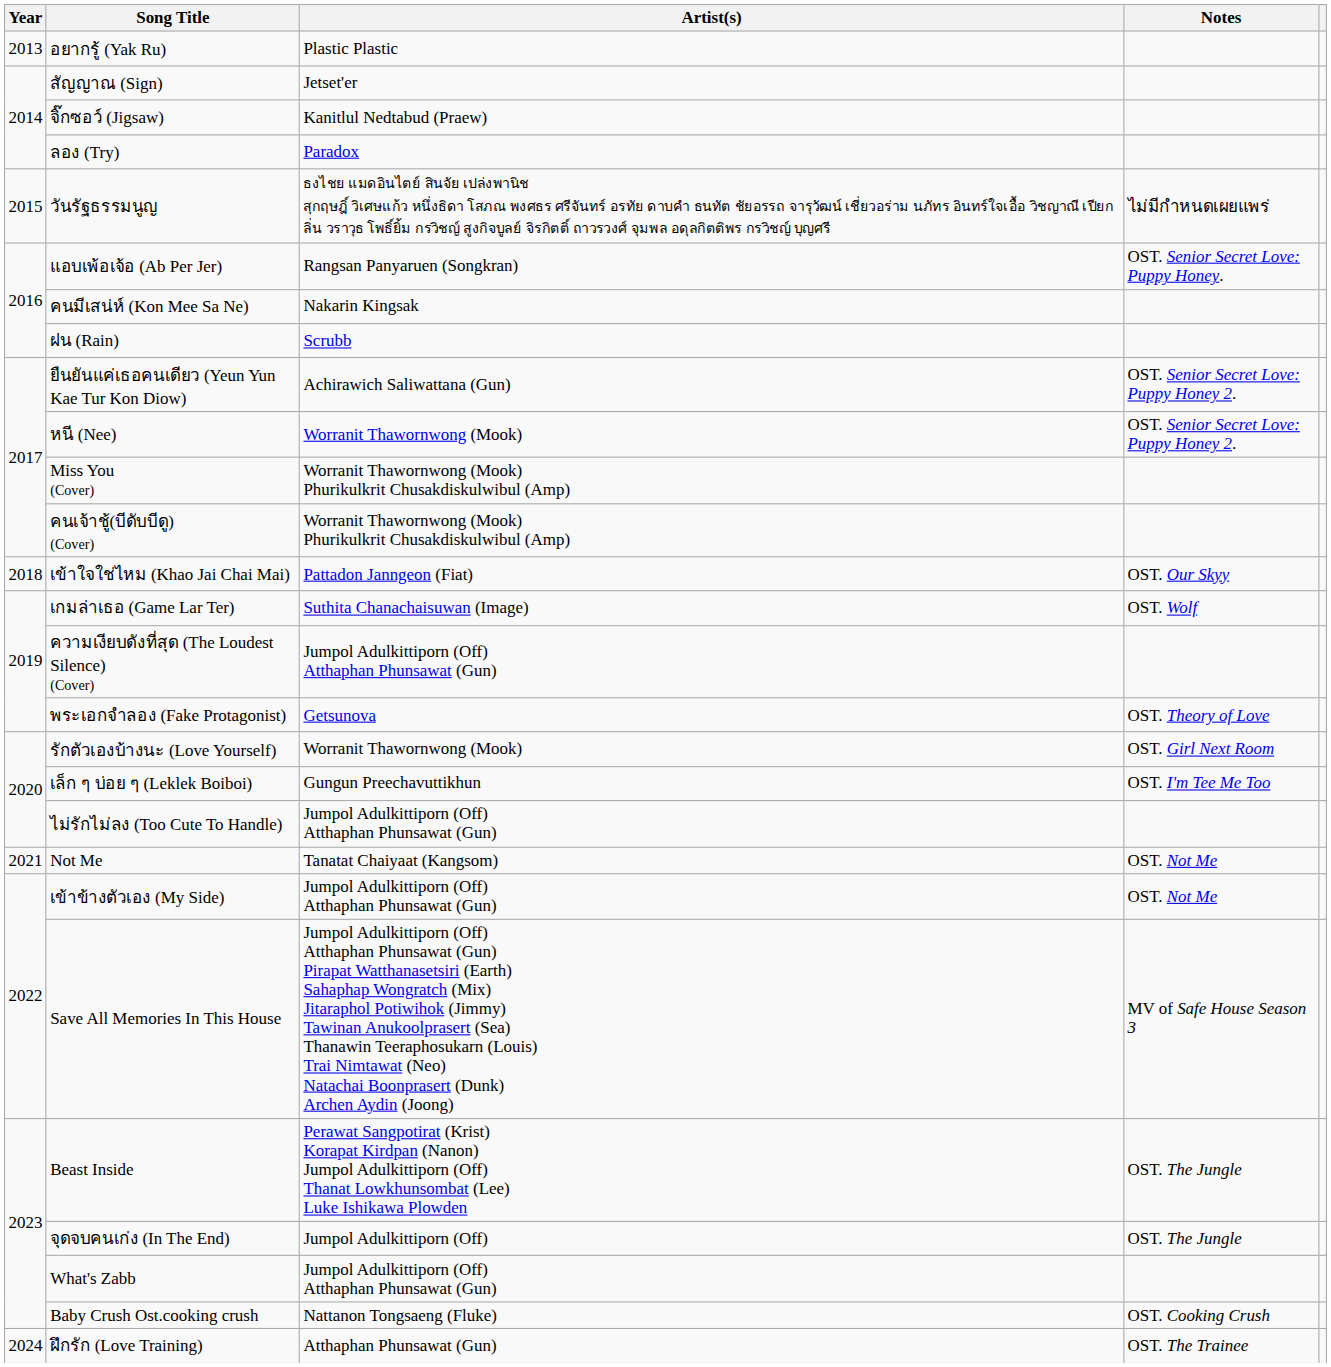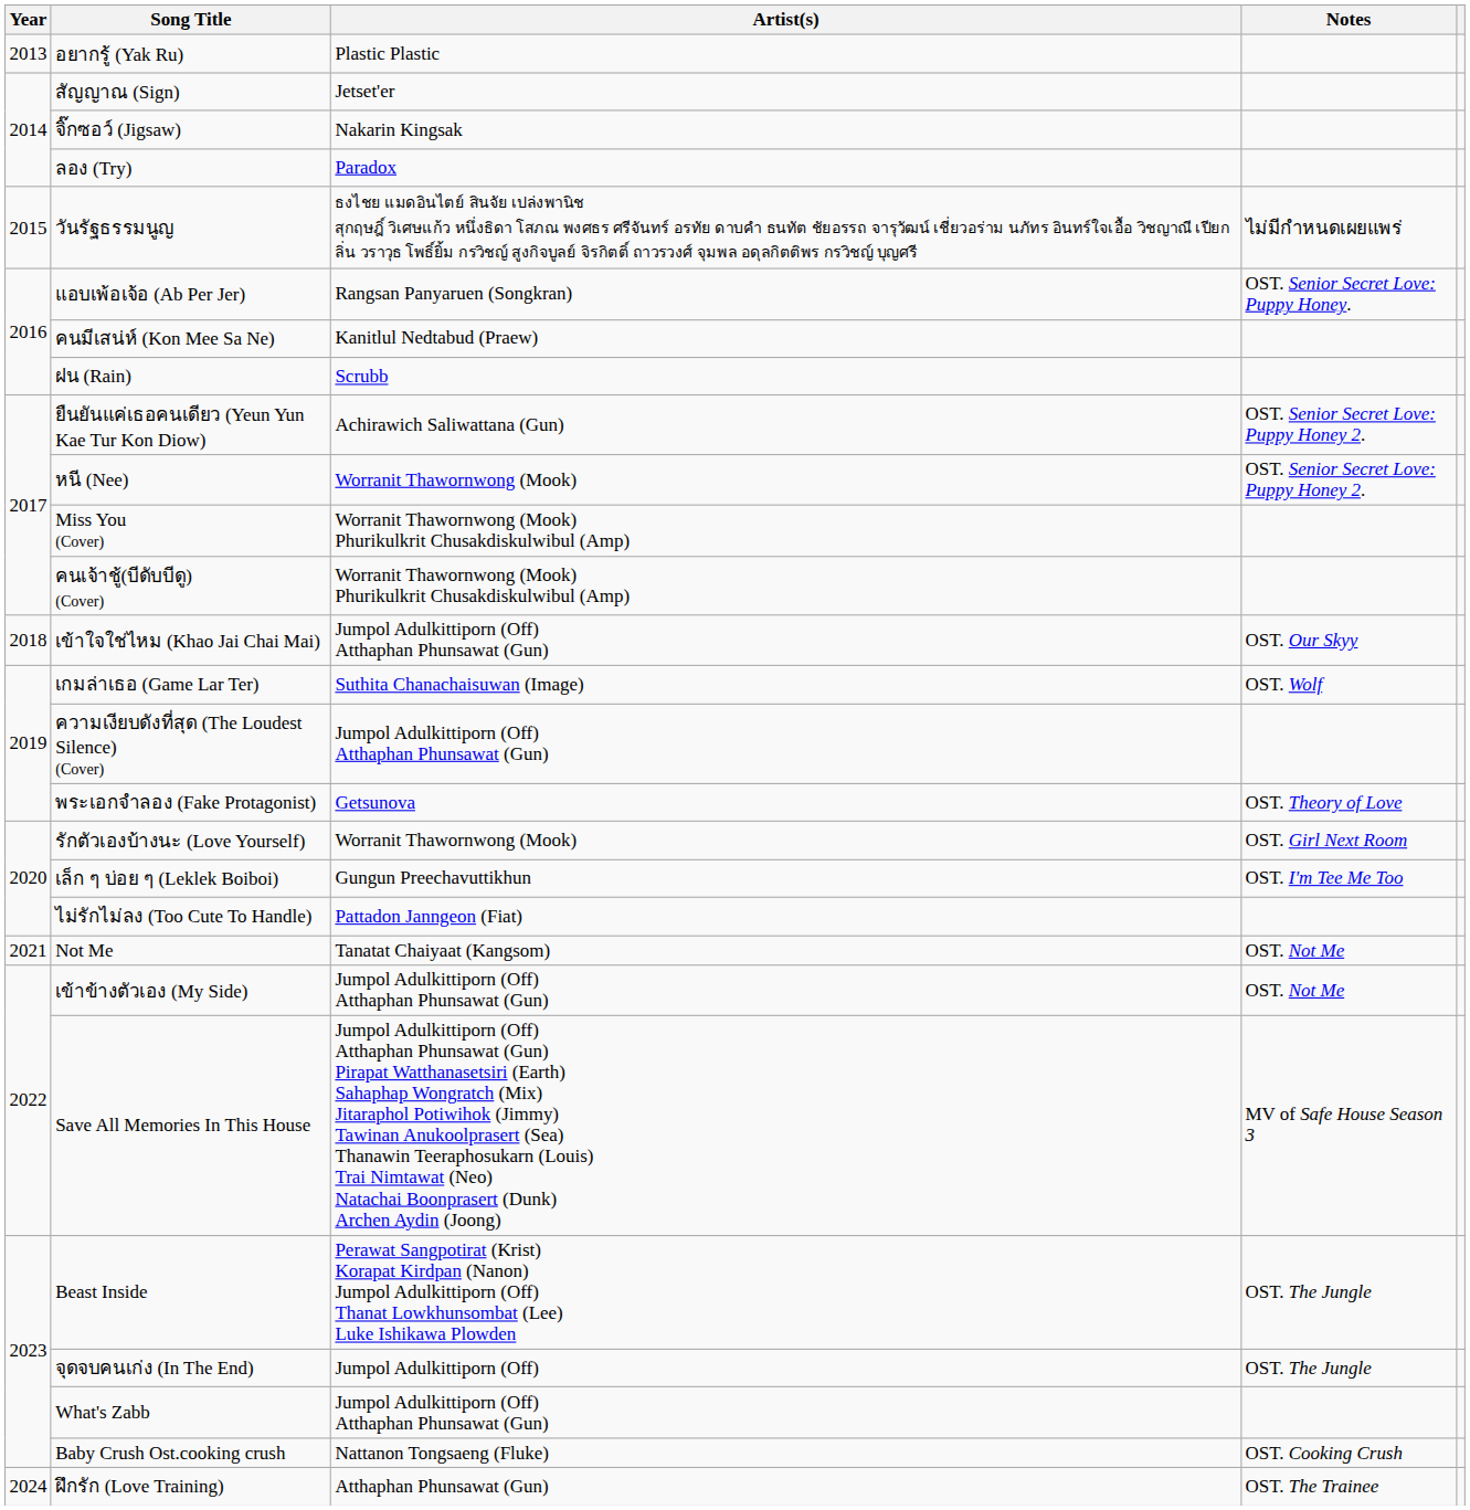จิ๊กซอว์ (Jigsaw) | Artist(s): Kanitlul Nedtabud (Praew) -> Nakarin Kingsak
คนมีเสน่ห์ (Kon Mee Sa Ne) | Artist(s): Nakarin Kingsak -> Kanitlul Nedtabud (Praew)
เข้าใจใช่ไหม (Khao Jai Chai Mai) | Artist(s): Pattadon Janngeon (Fiat) -> Jumpol Adulkittiporn (Off) Atthaphan Phunsawat (Gun)
ไม่รักไม่ลง (Too Cute To Handle) | Artist(s): Jumpol Adulkittiporn (Off) Atthaphan Phunsawat (Gun) -> Pattadon Janngeon (Fiat)
